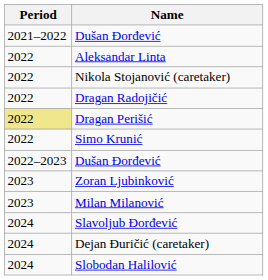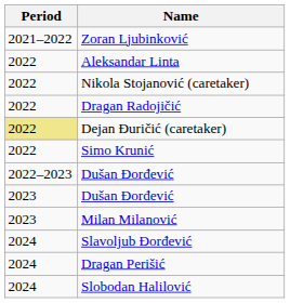row 2 | Name: Dušan Đorđević -> Zoran Ljubinković
row 6 | Name: Dragan Perišić -> Dejan Đuričić (caretaker)
row 9 | Name: Zoran Ljubinković -> Dušan Đorđević
row 12 | Name: Dejan Đuričić (caretaker) -> Dragan Perišić
